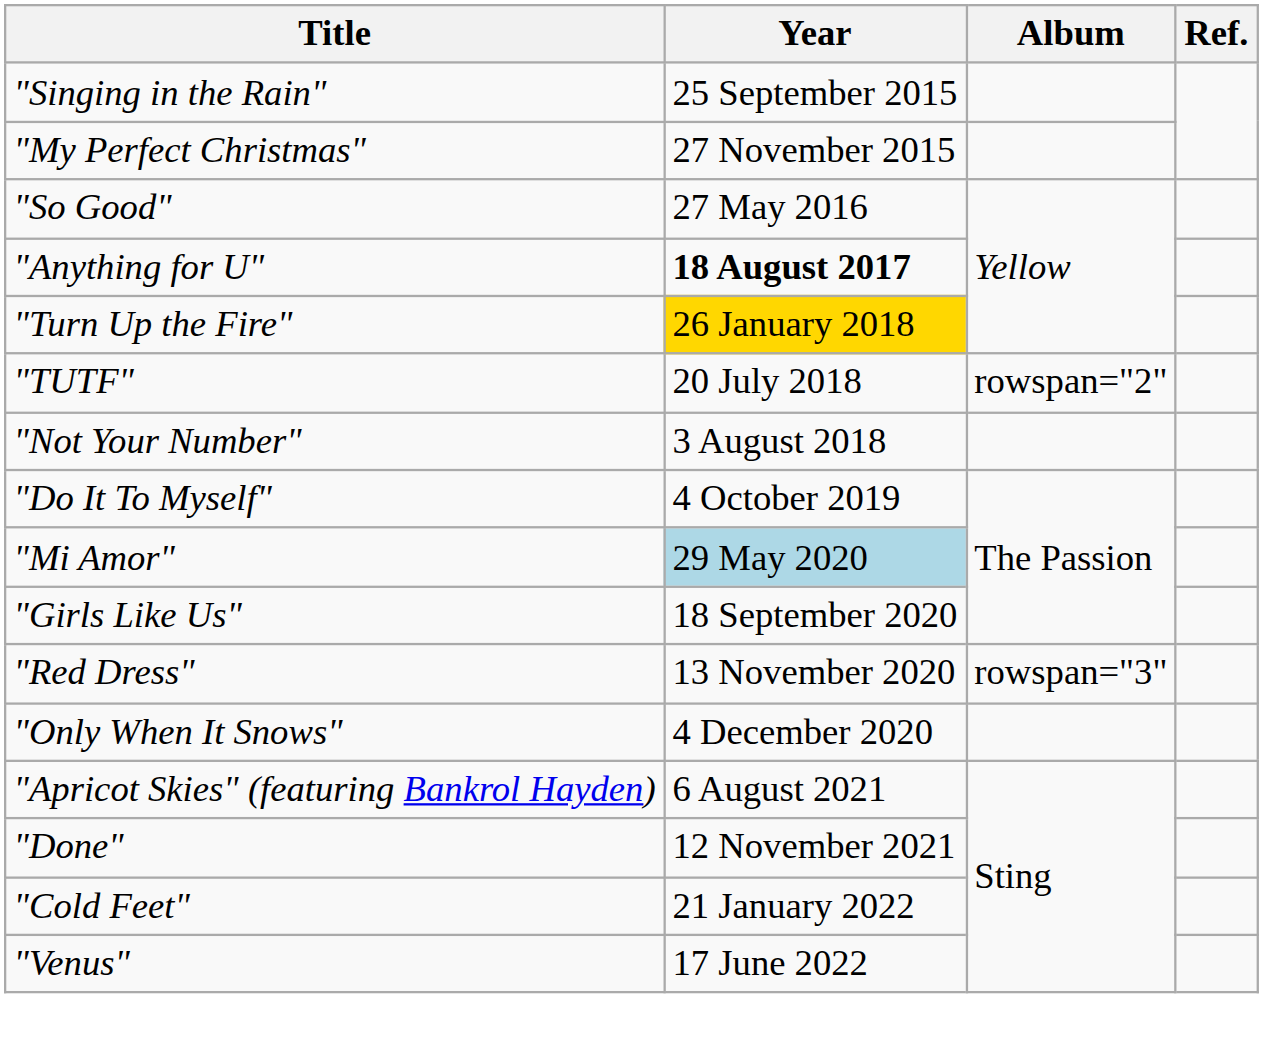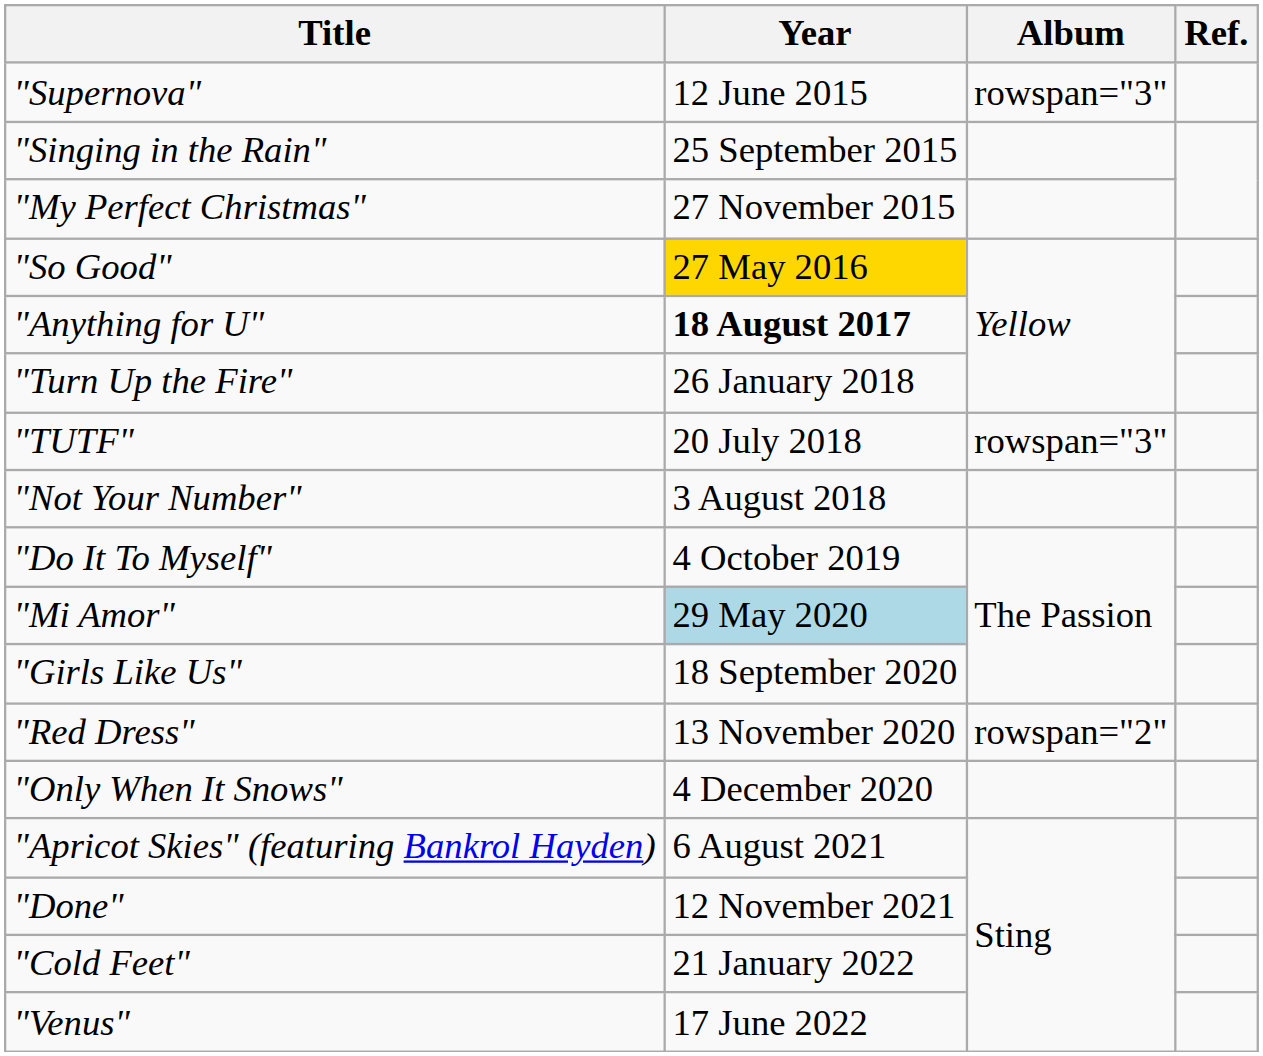+ row: "Supernova" | 12 June 2015 | rowspan="3"
"So Good" | Year: no background -> gold background
"Turn Up the Fire" | Year: gold background -> no background
"TUTF" | Album: rowspan="2" -> rowspan="3"
"Red Dress" | Album: rowspan="3" -> rowspan="2"
